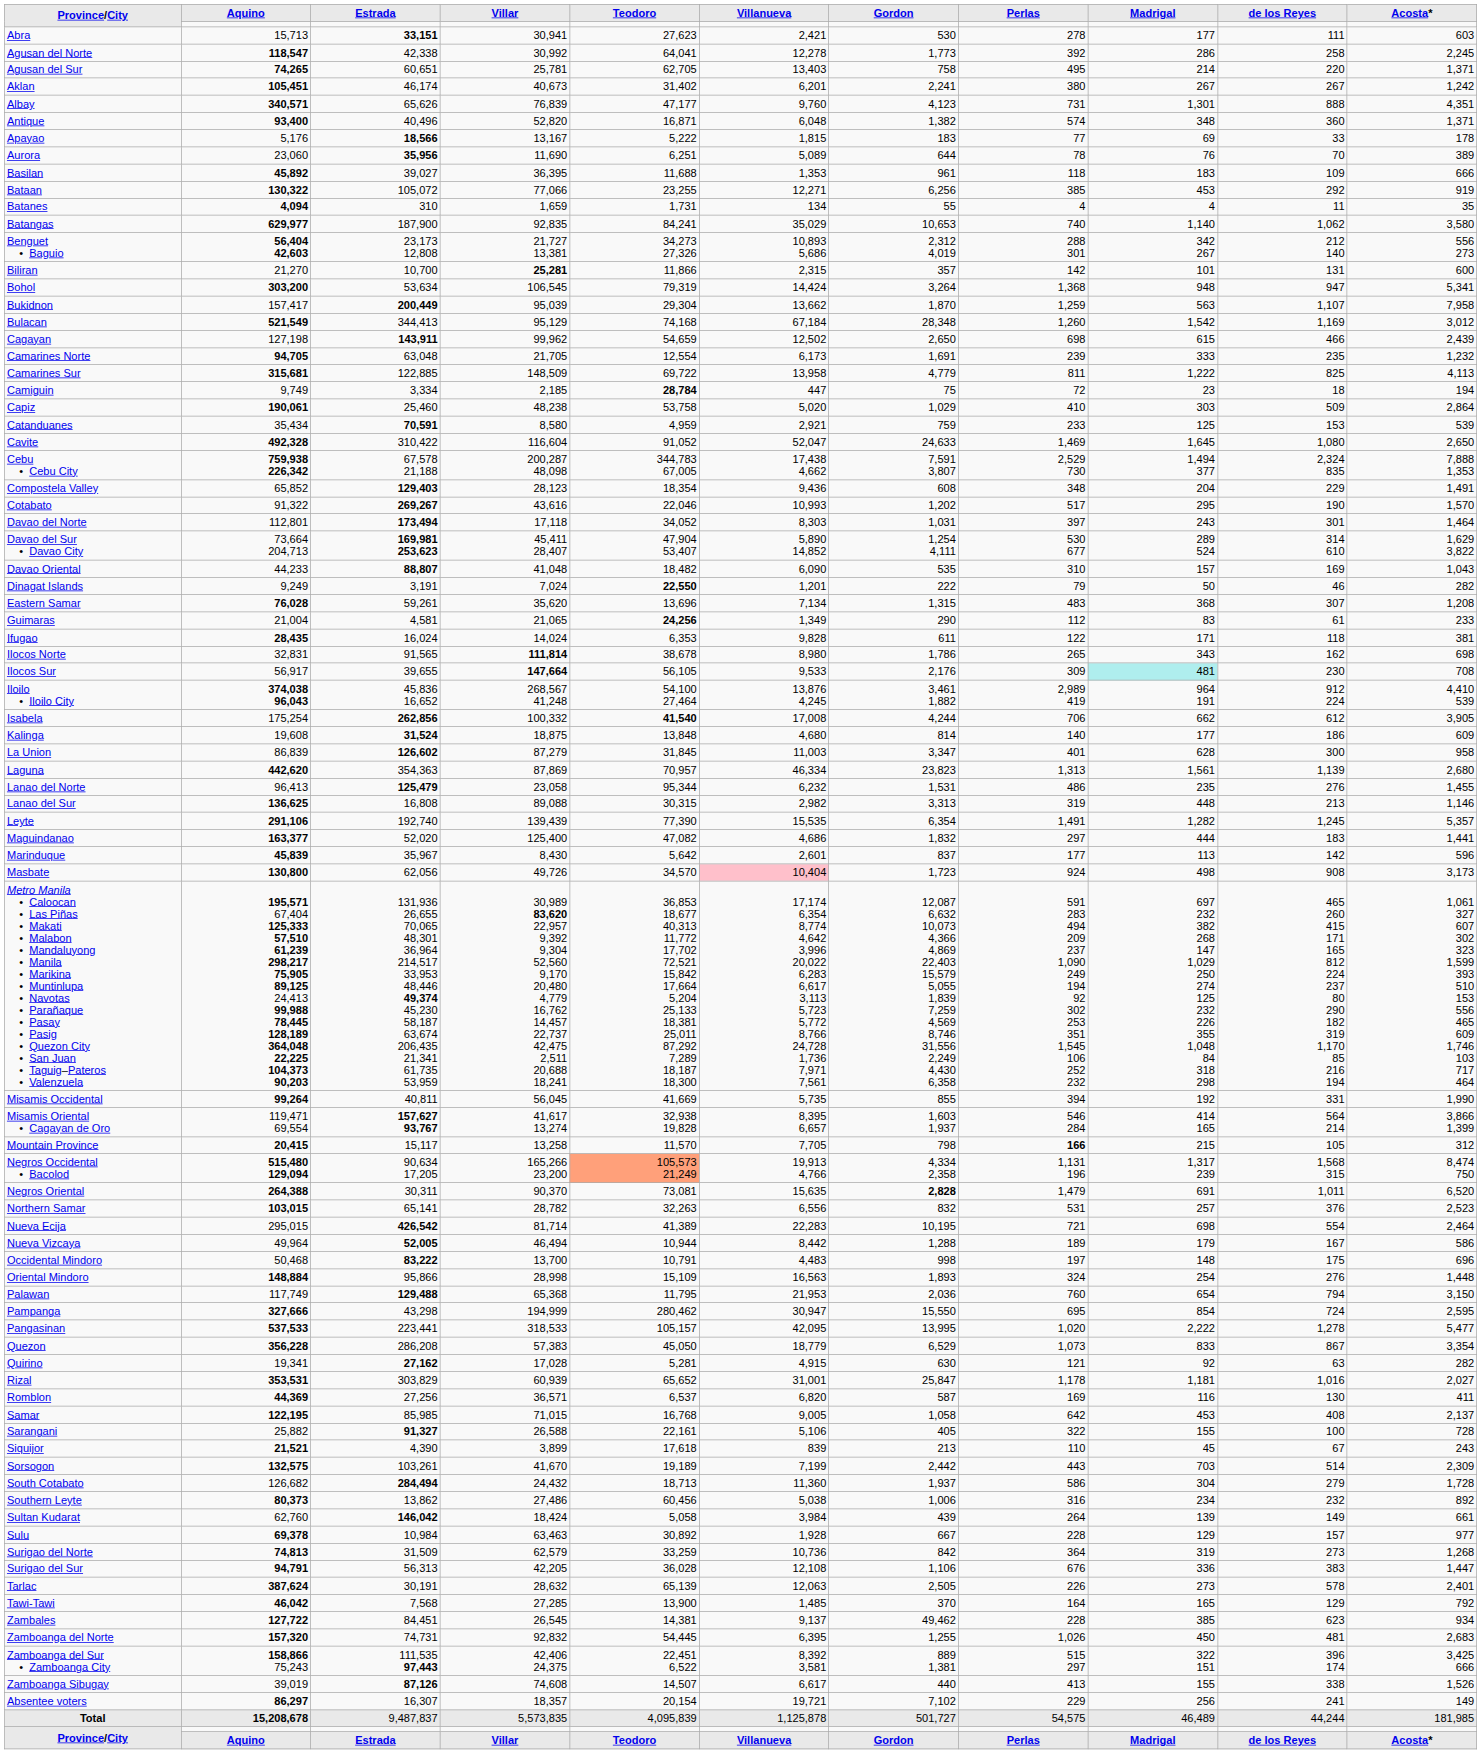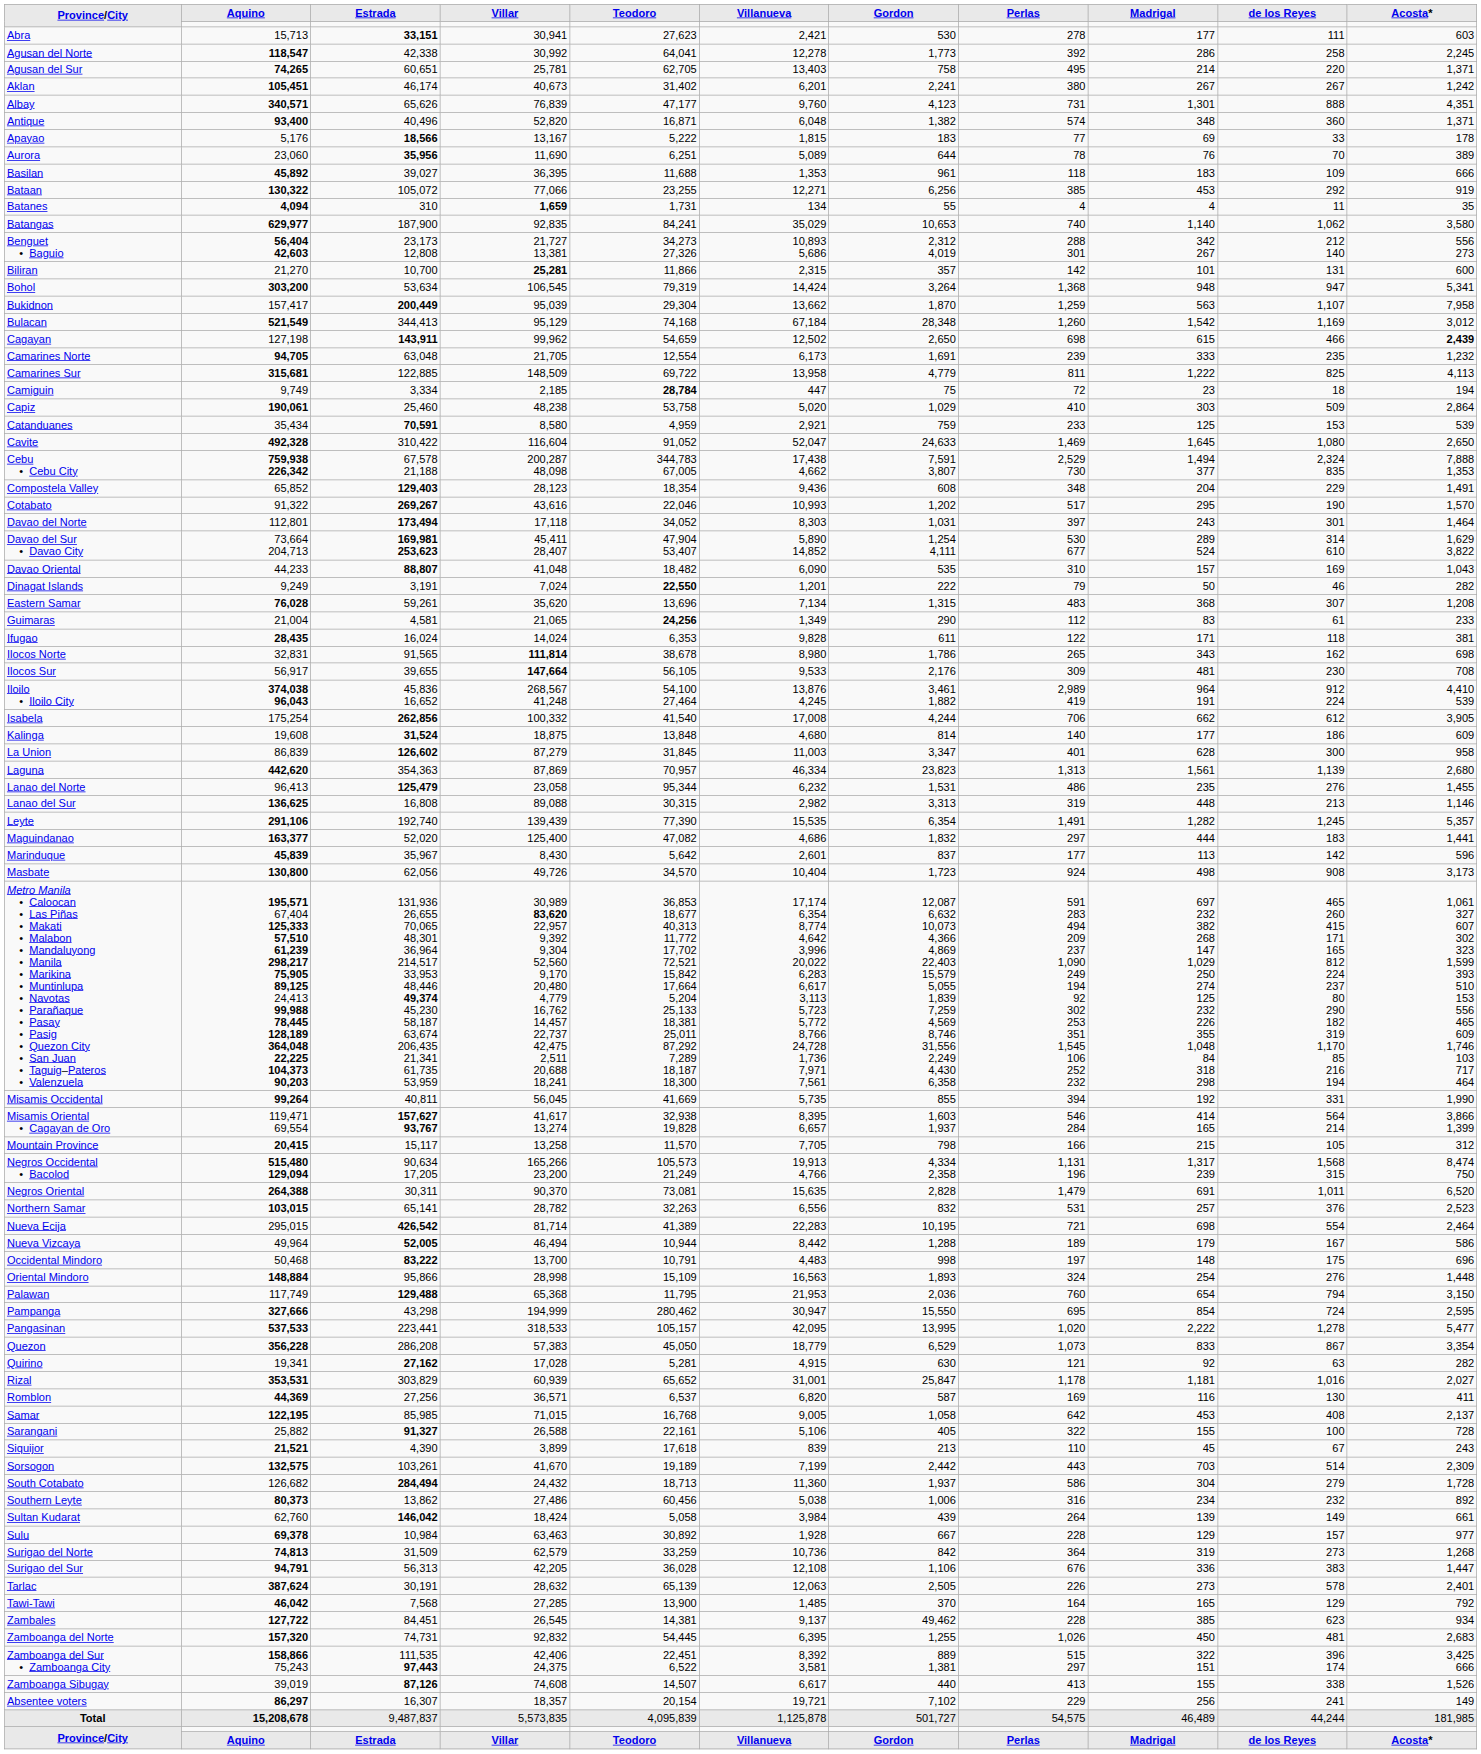Batanes | Villar: normal -> bold
Cagayan | Acosta*: normal -> bold
Ilocos Sur | Madrigal: paleturquoise background -> no background
Isabela | Teodoro: bold -> normal
Masbate | Villanueva: pink background -> no background
Mountain Province | Perlas: bold -> normal
Negros Occidental • Bacolod | Teodoro: lightsalmon background -> no background
Negros Oriental | Gordon: bold -> normal
